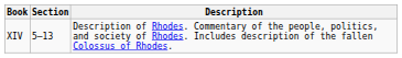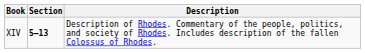XIV | Section: normal -> bold
